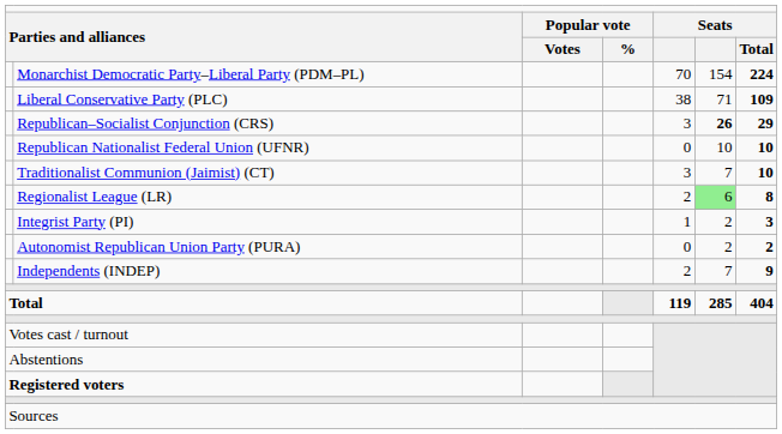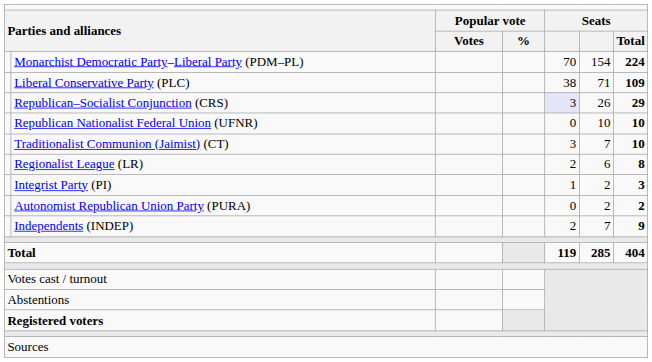Republican–Socialist Conjunction (CRS) | column 5: no background -> lavender background
Republican–Socialist Conjunction (CRS) | column 6: bold -> normal
Regionalist League (LR) | column 6: lightgreen background -> no background
